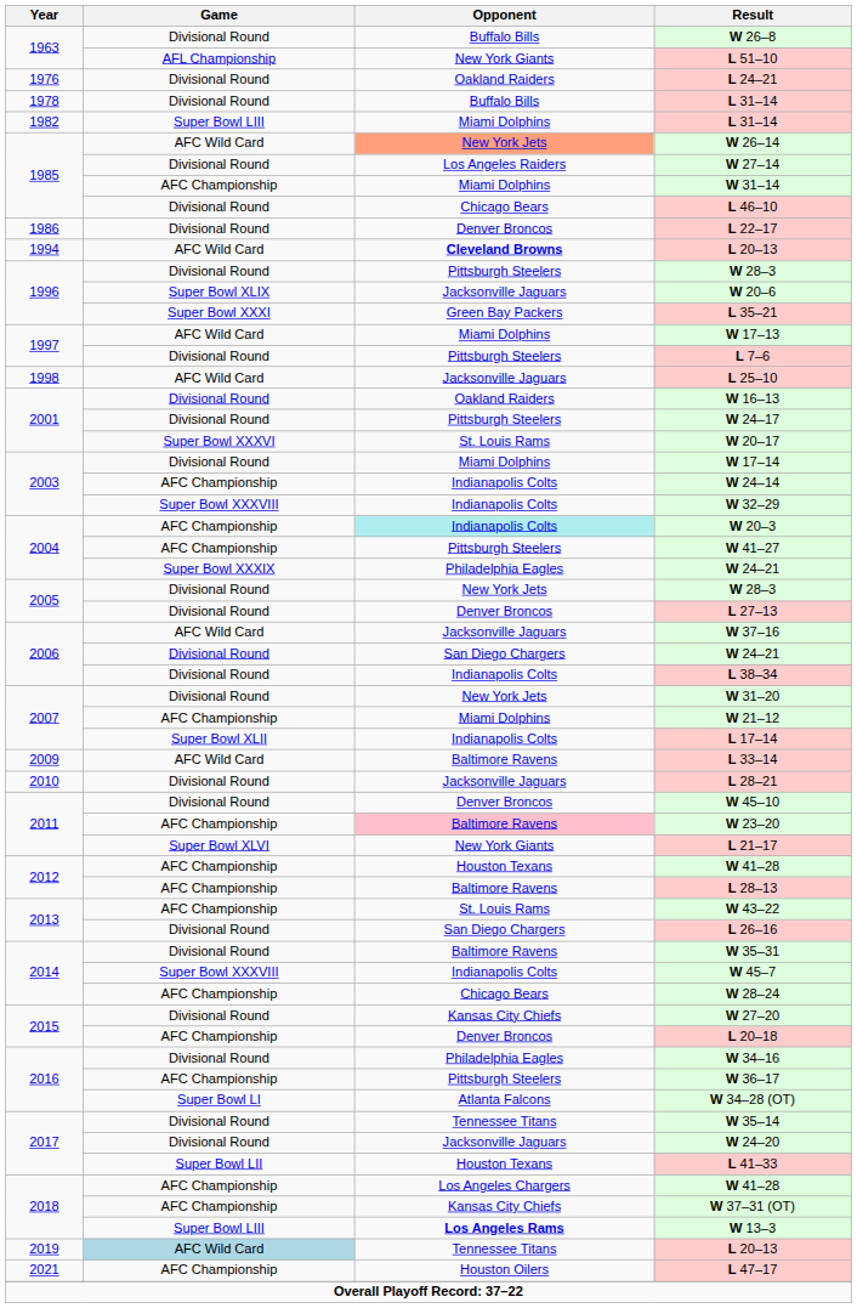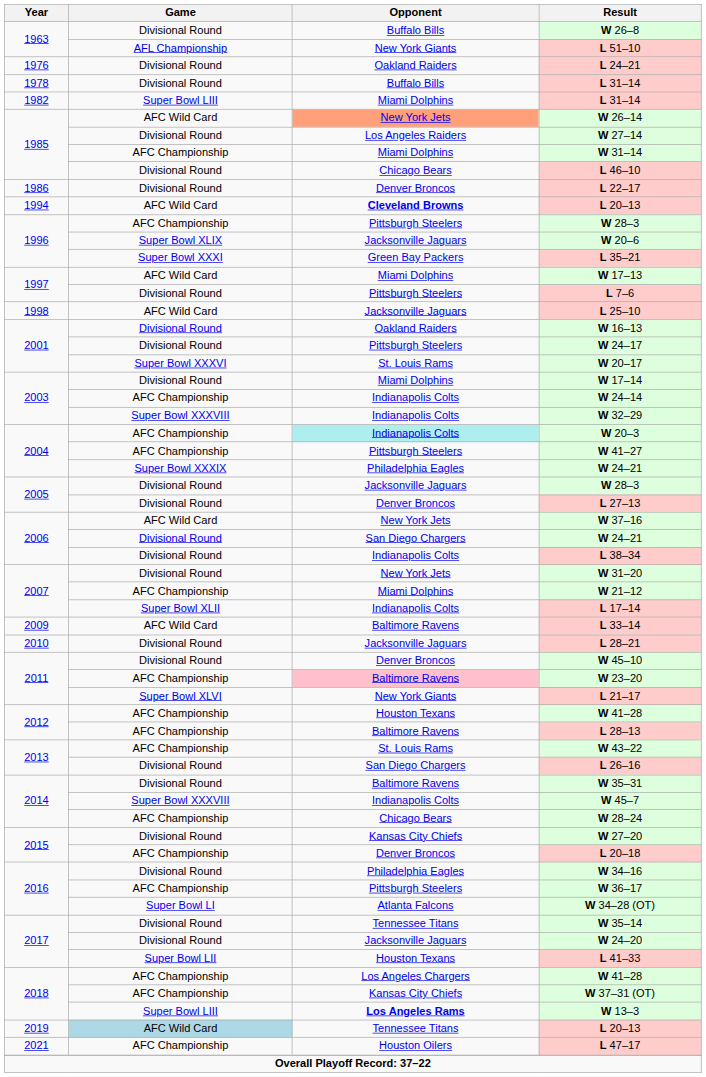1996 / W 28–3 | Game: Divisional Round -> AFC Championship
2005 / W 28–3 | Opponent: New York Jets -> Jacksonville Jaguars
W 37–16 | Opponent: Jacksonville Jaguars -> New York Jets
